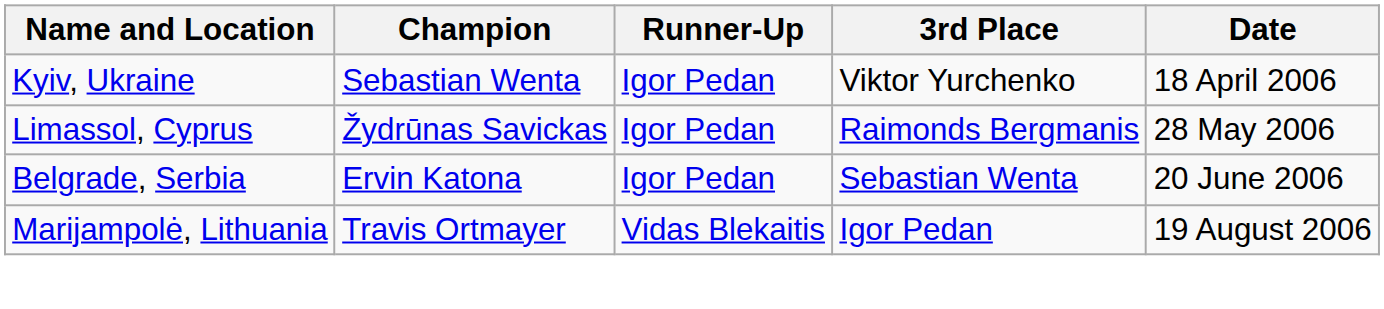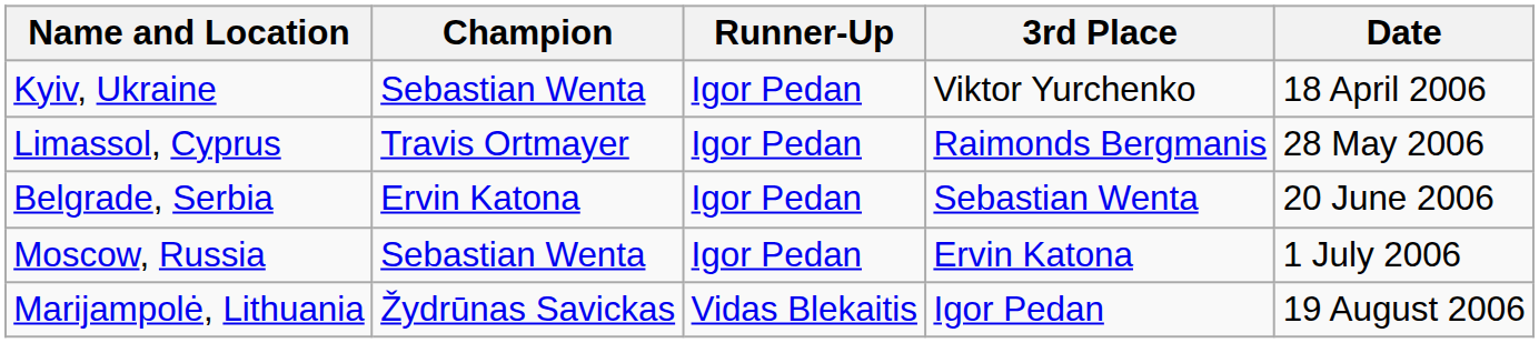Limassol, Cyprus | Champion: Žydrūnas Savickas -> Travis Ortmayer
+ row: Moscow, Russia | Sebastian Wenta | Igor Pedan | Ervin Katona | 1 July 2006
Marijampolė, Lithuania | Champion: Travis Ortmayer -> Žydrūnas Savickas
